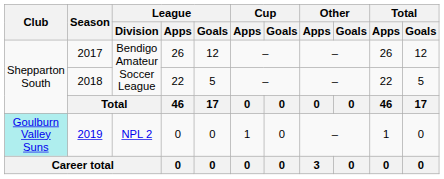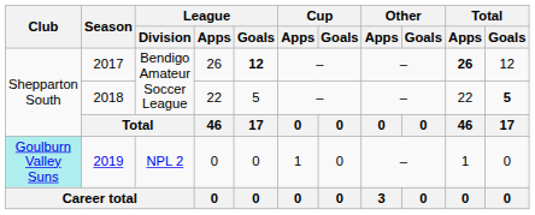2017 | League / Goals: normal -> bold
2017 | Total / Apps: normal -> bold
2018 | Total / Goals: normal -> bold
